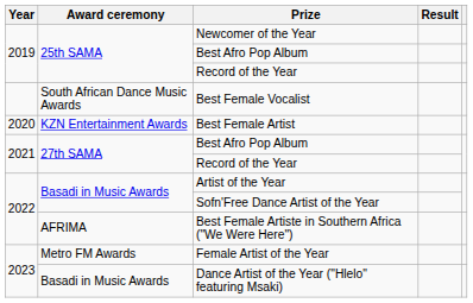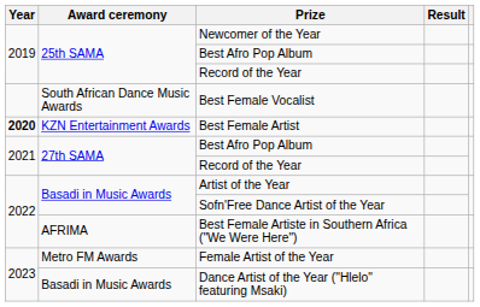Best Female Artist | Year: normal -> bold
